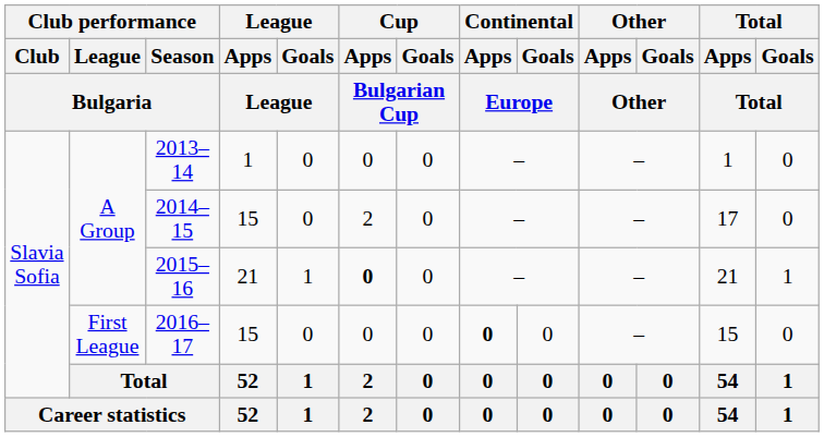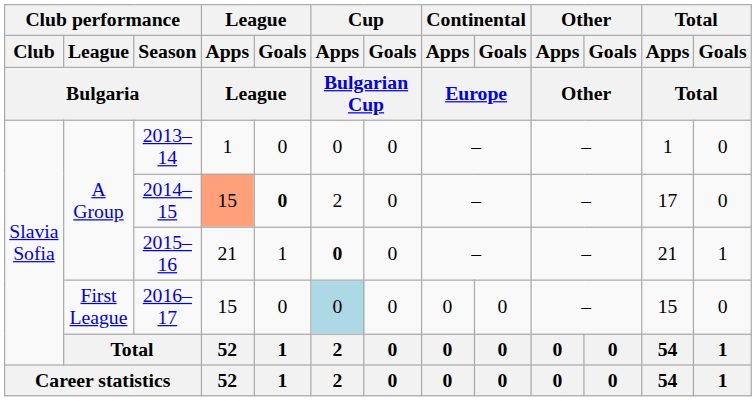2014–15 | League / Apps / League: no background -> lightsalmon background
2014–15 | League / Goals / League: normal -> bold
2016–17 | Cup / Apps / Bulgarian Cup: no background -> lightblue background
2016–17 | Continental / Apps / Europe: bold -> normal
